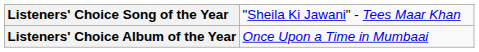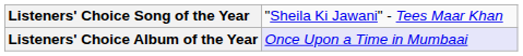Listeners' Choice Album of the Year | column 2: no background -> lavender background
